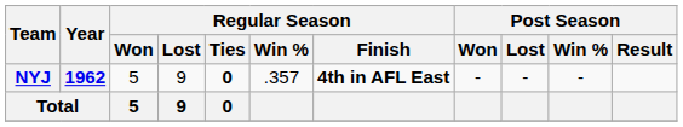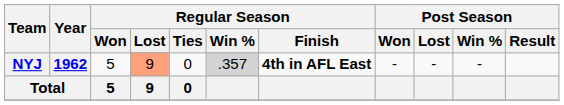NYJ | Regular Season / Lost: no background -> lightsalmon background
NYJ | Regular Season / Ties: bold -> normal
NYJ | Regular Season / Win %: no background -> lightgrey background
